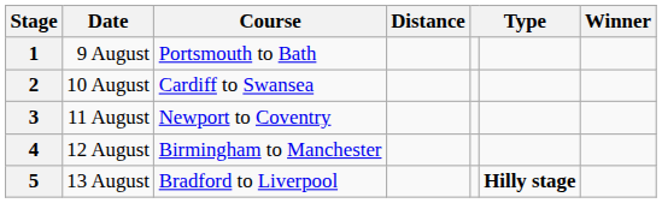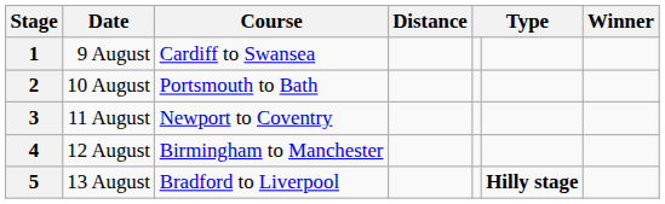1 | Course: Portsmouth to Bath -> Cardiff to Swansea
2 | Course: Cardiff to Swansea -> Portsmouth to Bath
